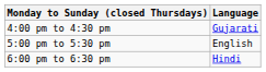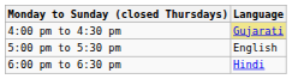4:00 pm to 4:30 pm | Language: no background -> khaki background
